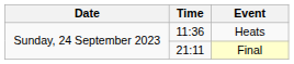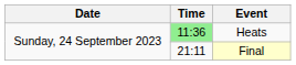Heats | Time: no background -> lightgreen background
